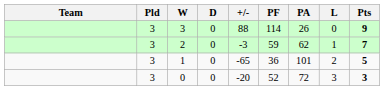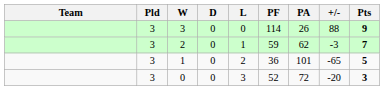columns swapped: L <-> +/-
